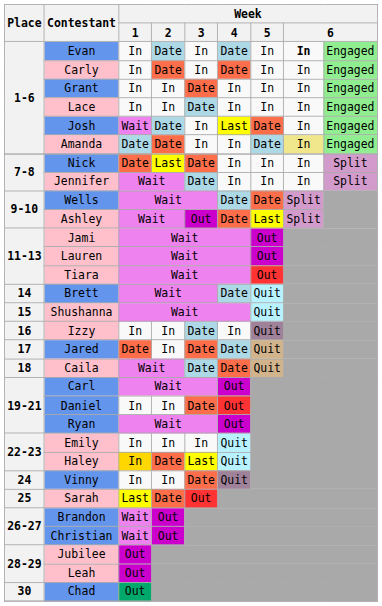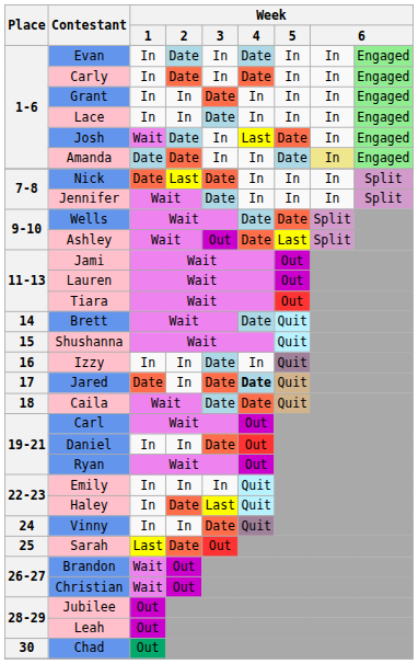Evan | column 8: bold -> normal
Jared | Week / 4: normal -> bold
Haley | Week / 1: gold background -> no background
